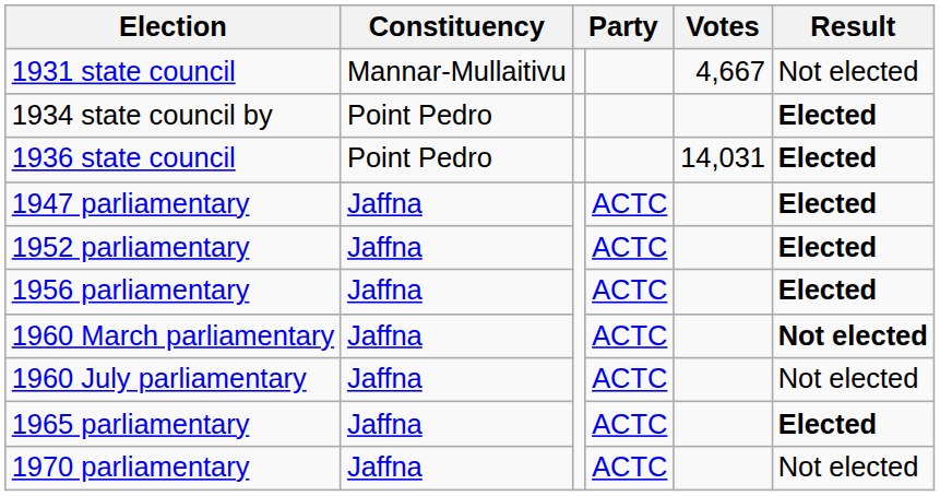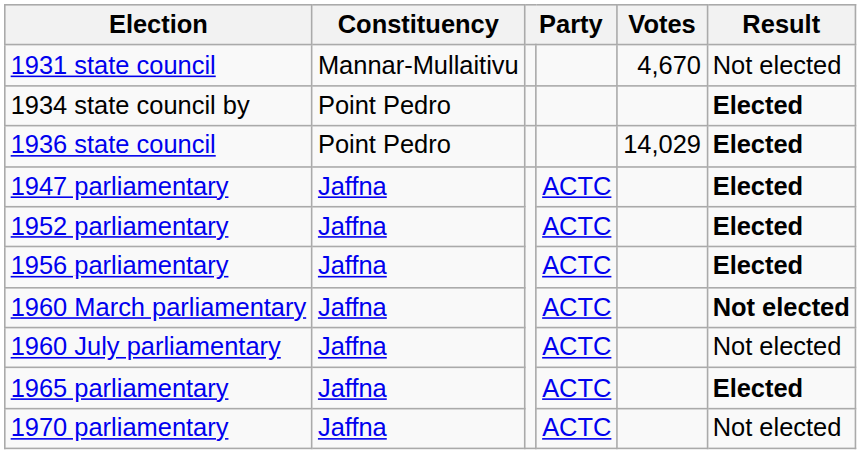1931 state council | Votes: 4,667 -> 4,670
1936 state council | Votes: 14,031 -> 14,029
